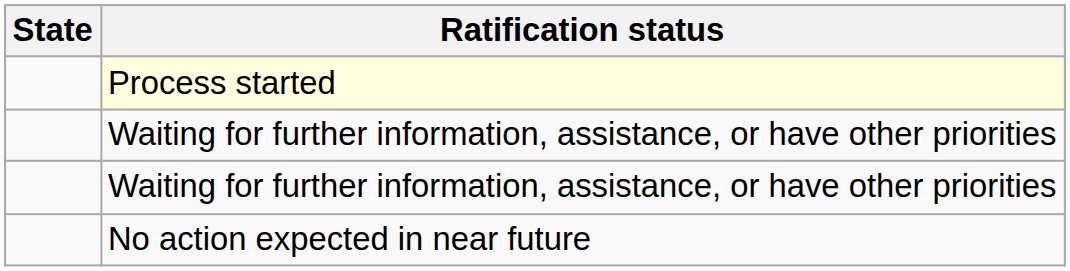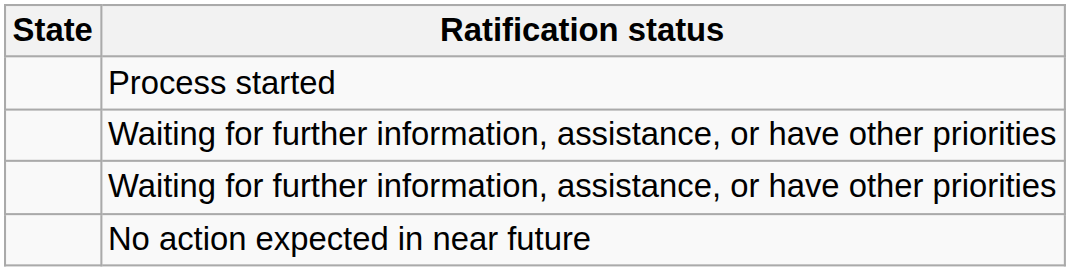row 2 | Ratification status: lightyellow background -> no background
